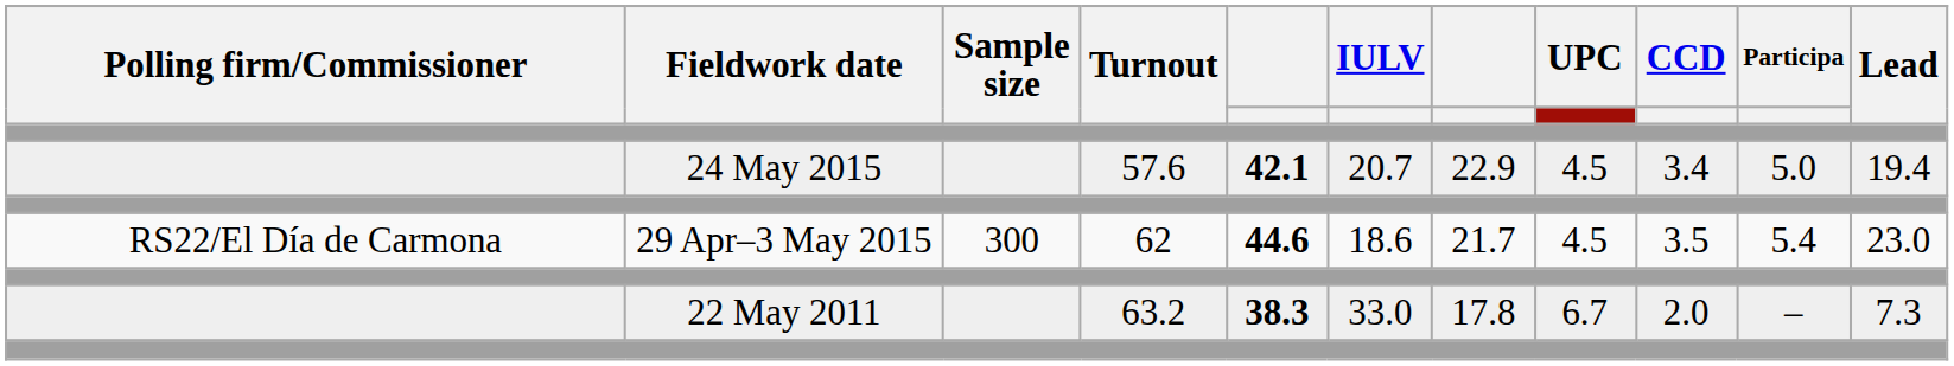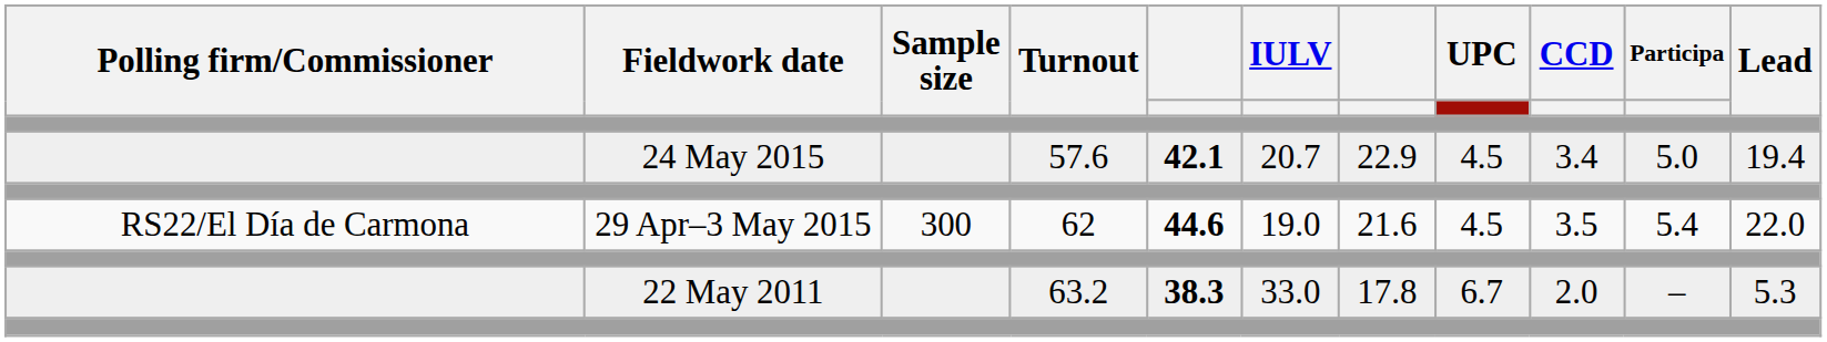29 Apr–3 May 2015 | IULV: 18.6 -> 19.0
29 Apr–3 May 2015 | column 7: 21.7 -> 21.6
29 Apr–3 May 2015 | Lead: 23.0 -> 22.0
22 May 2011 | Lead: 7.3 -> 5.3
